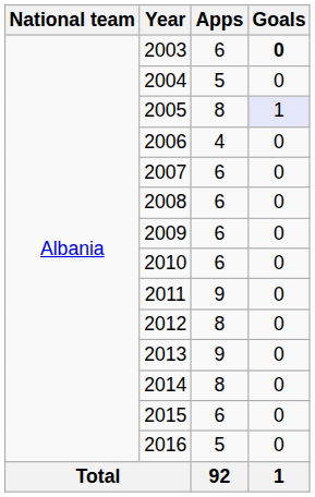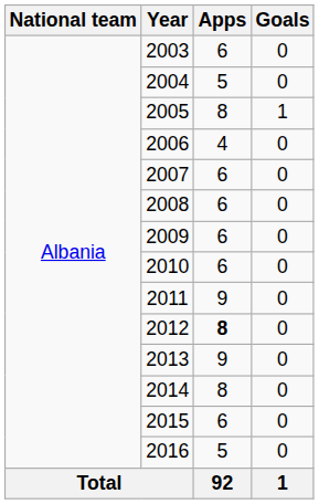2003 | Goals: bold -> normal
2005 | Goals: lavender background -> no background
2012 | Apps: normal -> bold
